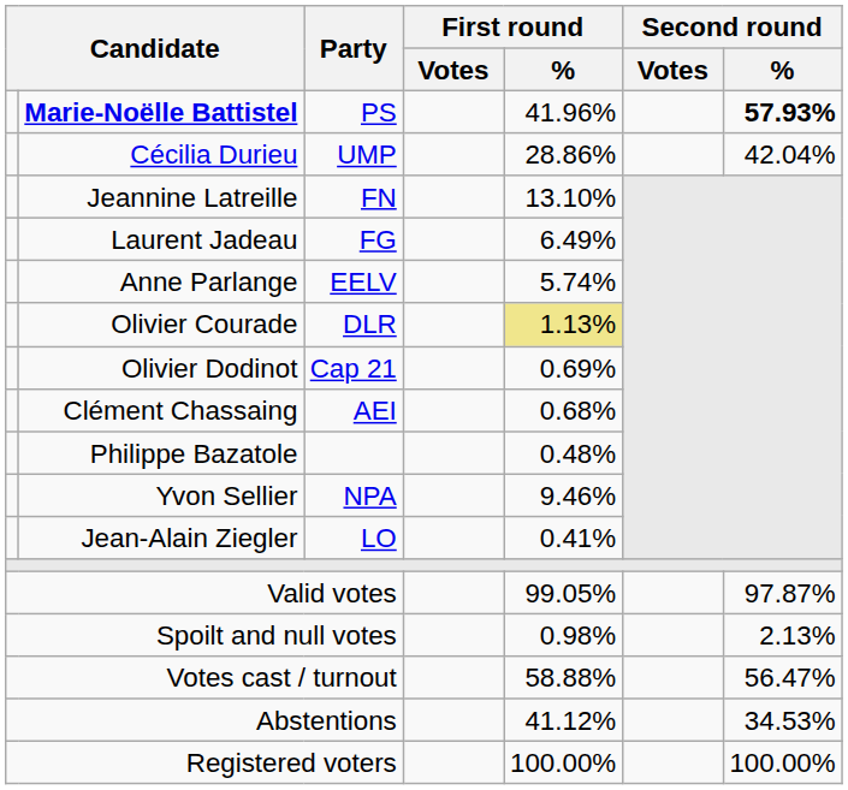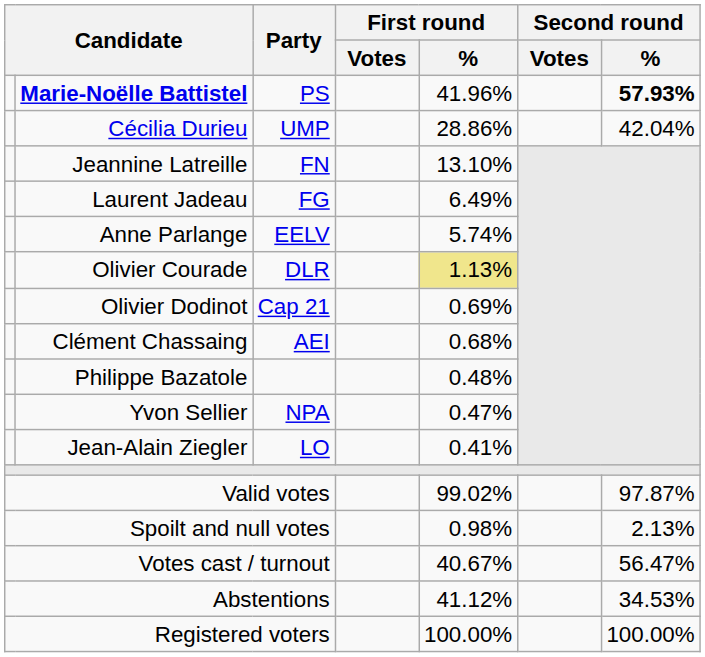Yvon Sellier | First round / %: 9.46% -> 0.47%
Valid votes | First round / %: 99.05% -> 99.02%
Votes cast / turnout | First round / %: 58.88% -> 40.67%
